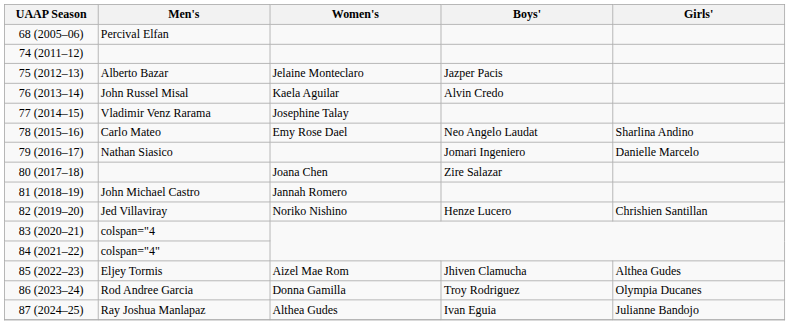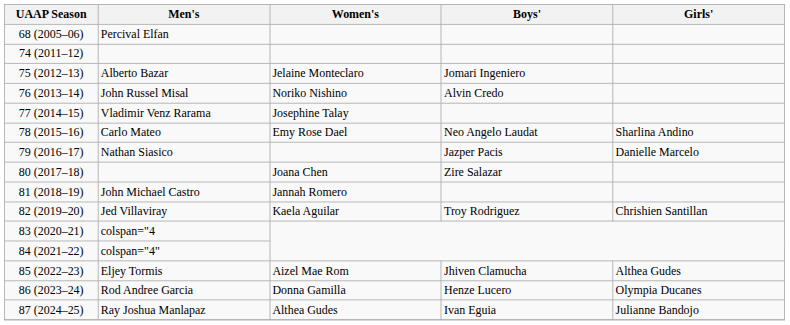Alberto Bazar | Boys': Jazper Pacis -> Jomari Ingeniero
John Russel Misal | Women's: Kaela Aguilar -> Noriko Nishino
Nathan Siasico | Boys': Jomari Ingeniero -> Jazper Pacis
Jed Villaviray | Women's: Noriko Nishino -> Kaela Aguilar
Jed Villaviray | Boys': Henze Lucero -> Troy Rodriguez
Rod Andree Garcia | Boys': Troy Rodriguez -> Henze Lucero
